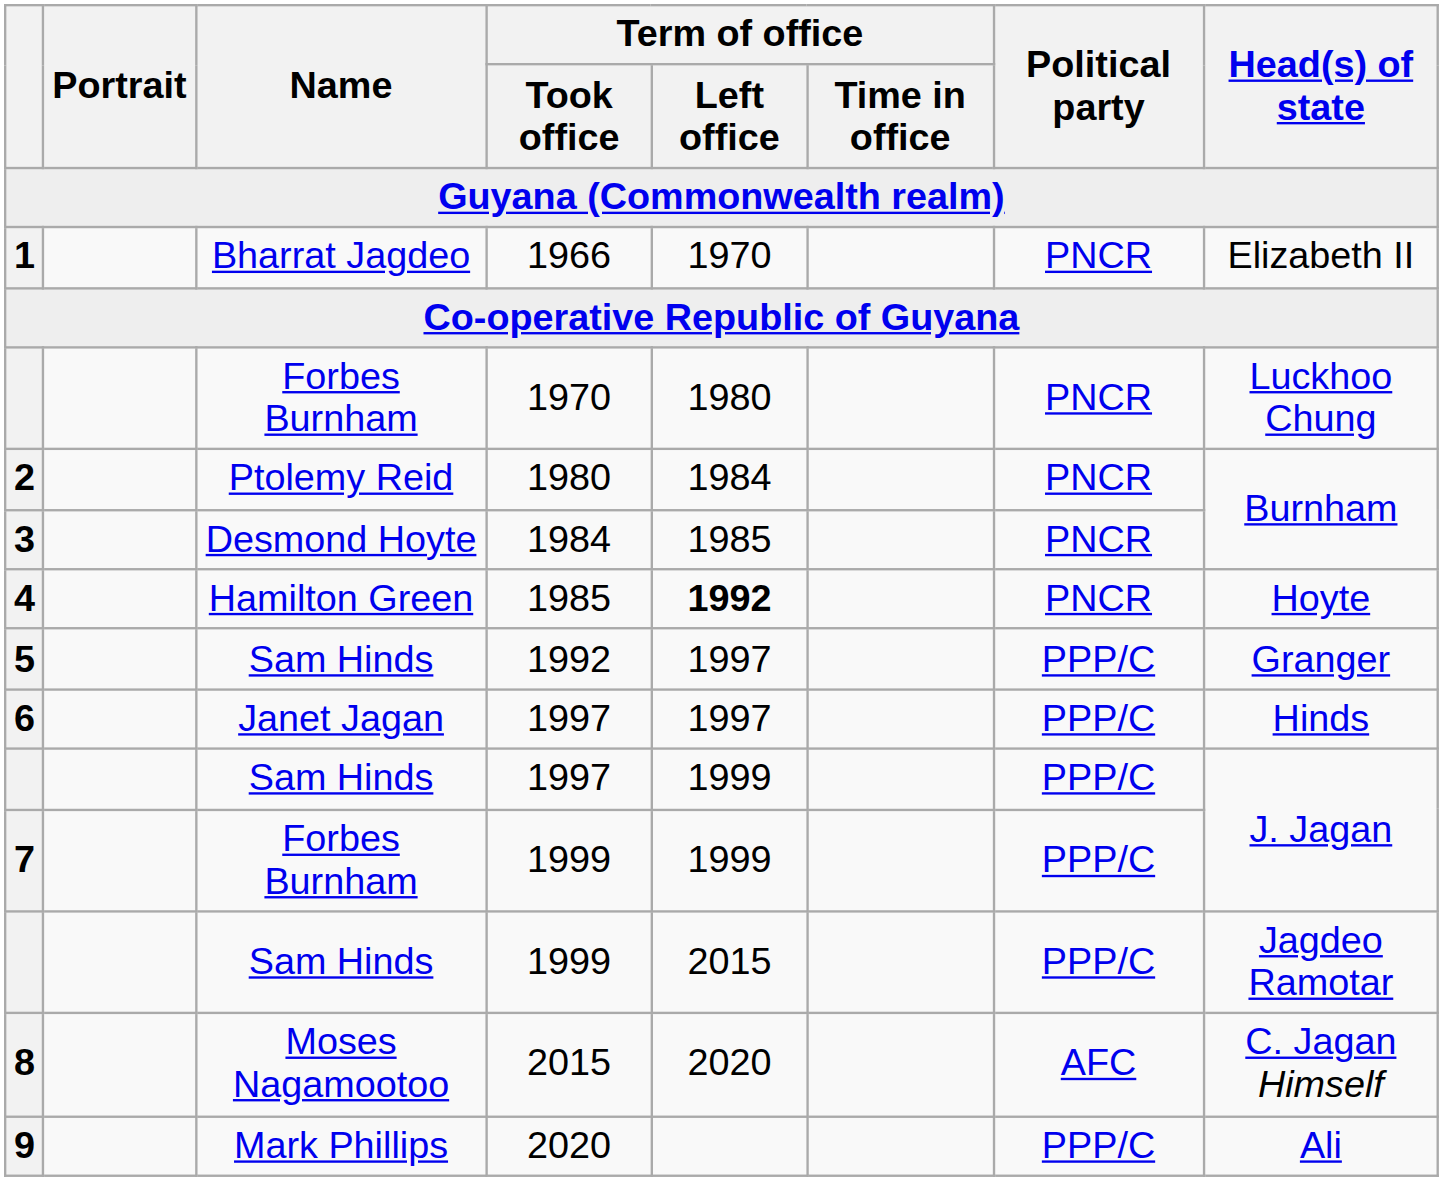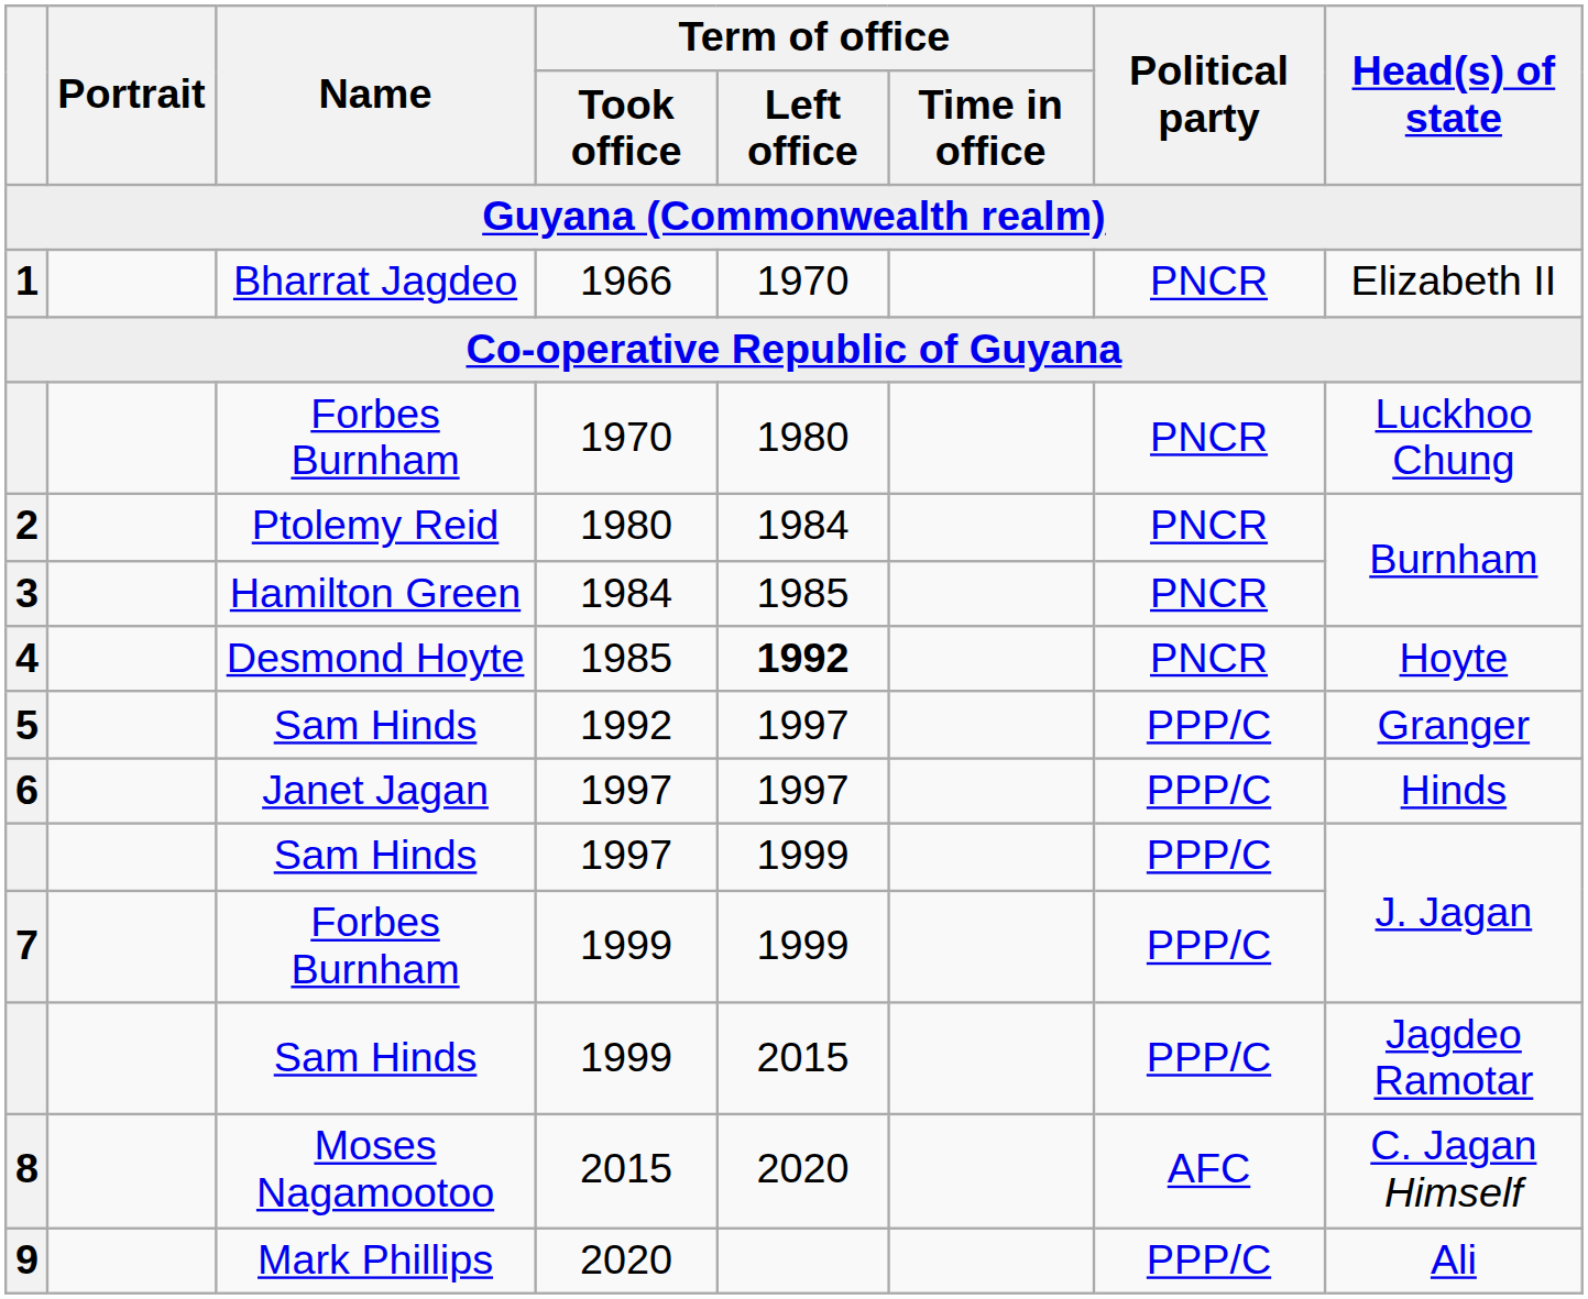3 | Name: Desmond Hoyte -> Hamilton Green
4 | Name: Hamilton Green -> Desmond Hoyte
